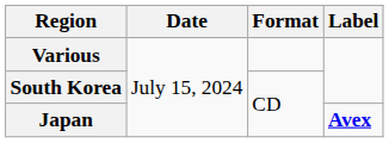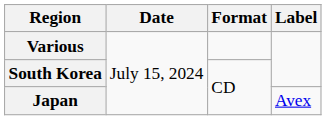Japan | Label: bold -> normal
